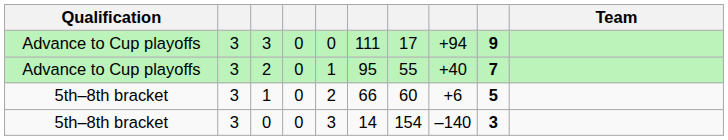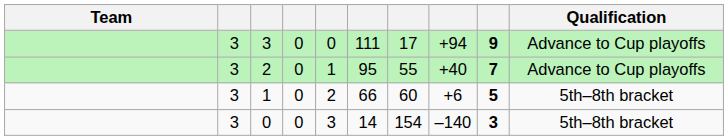columns swapped: Team <-> Qualification
